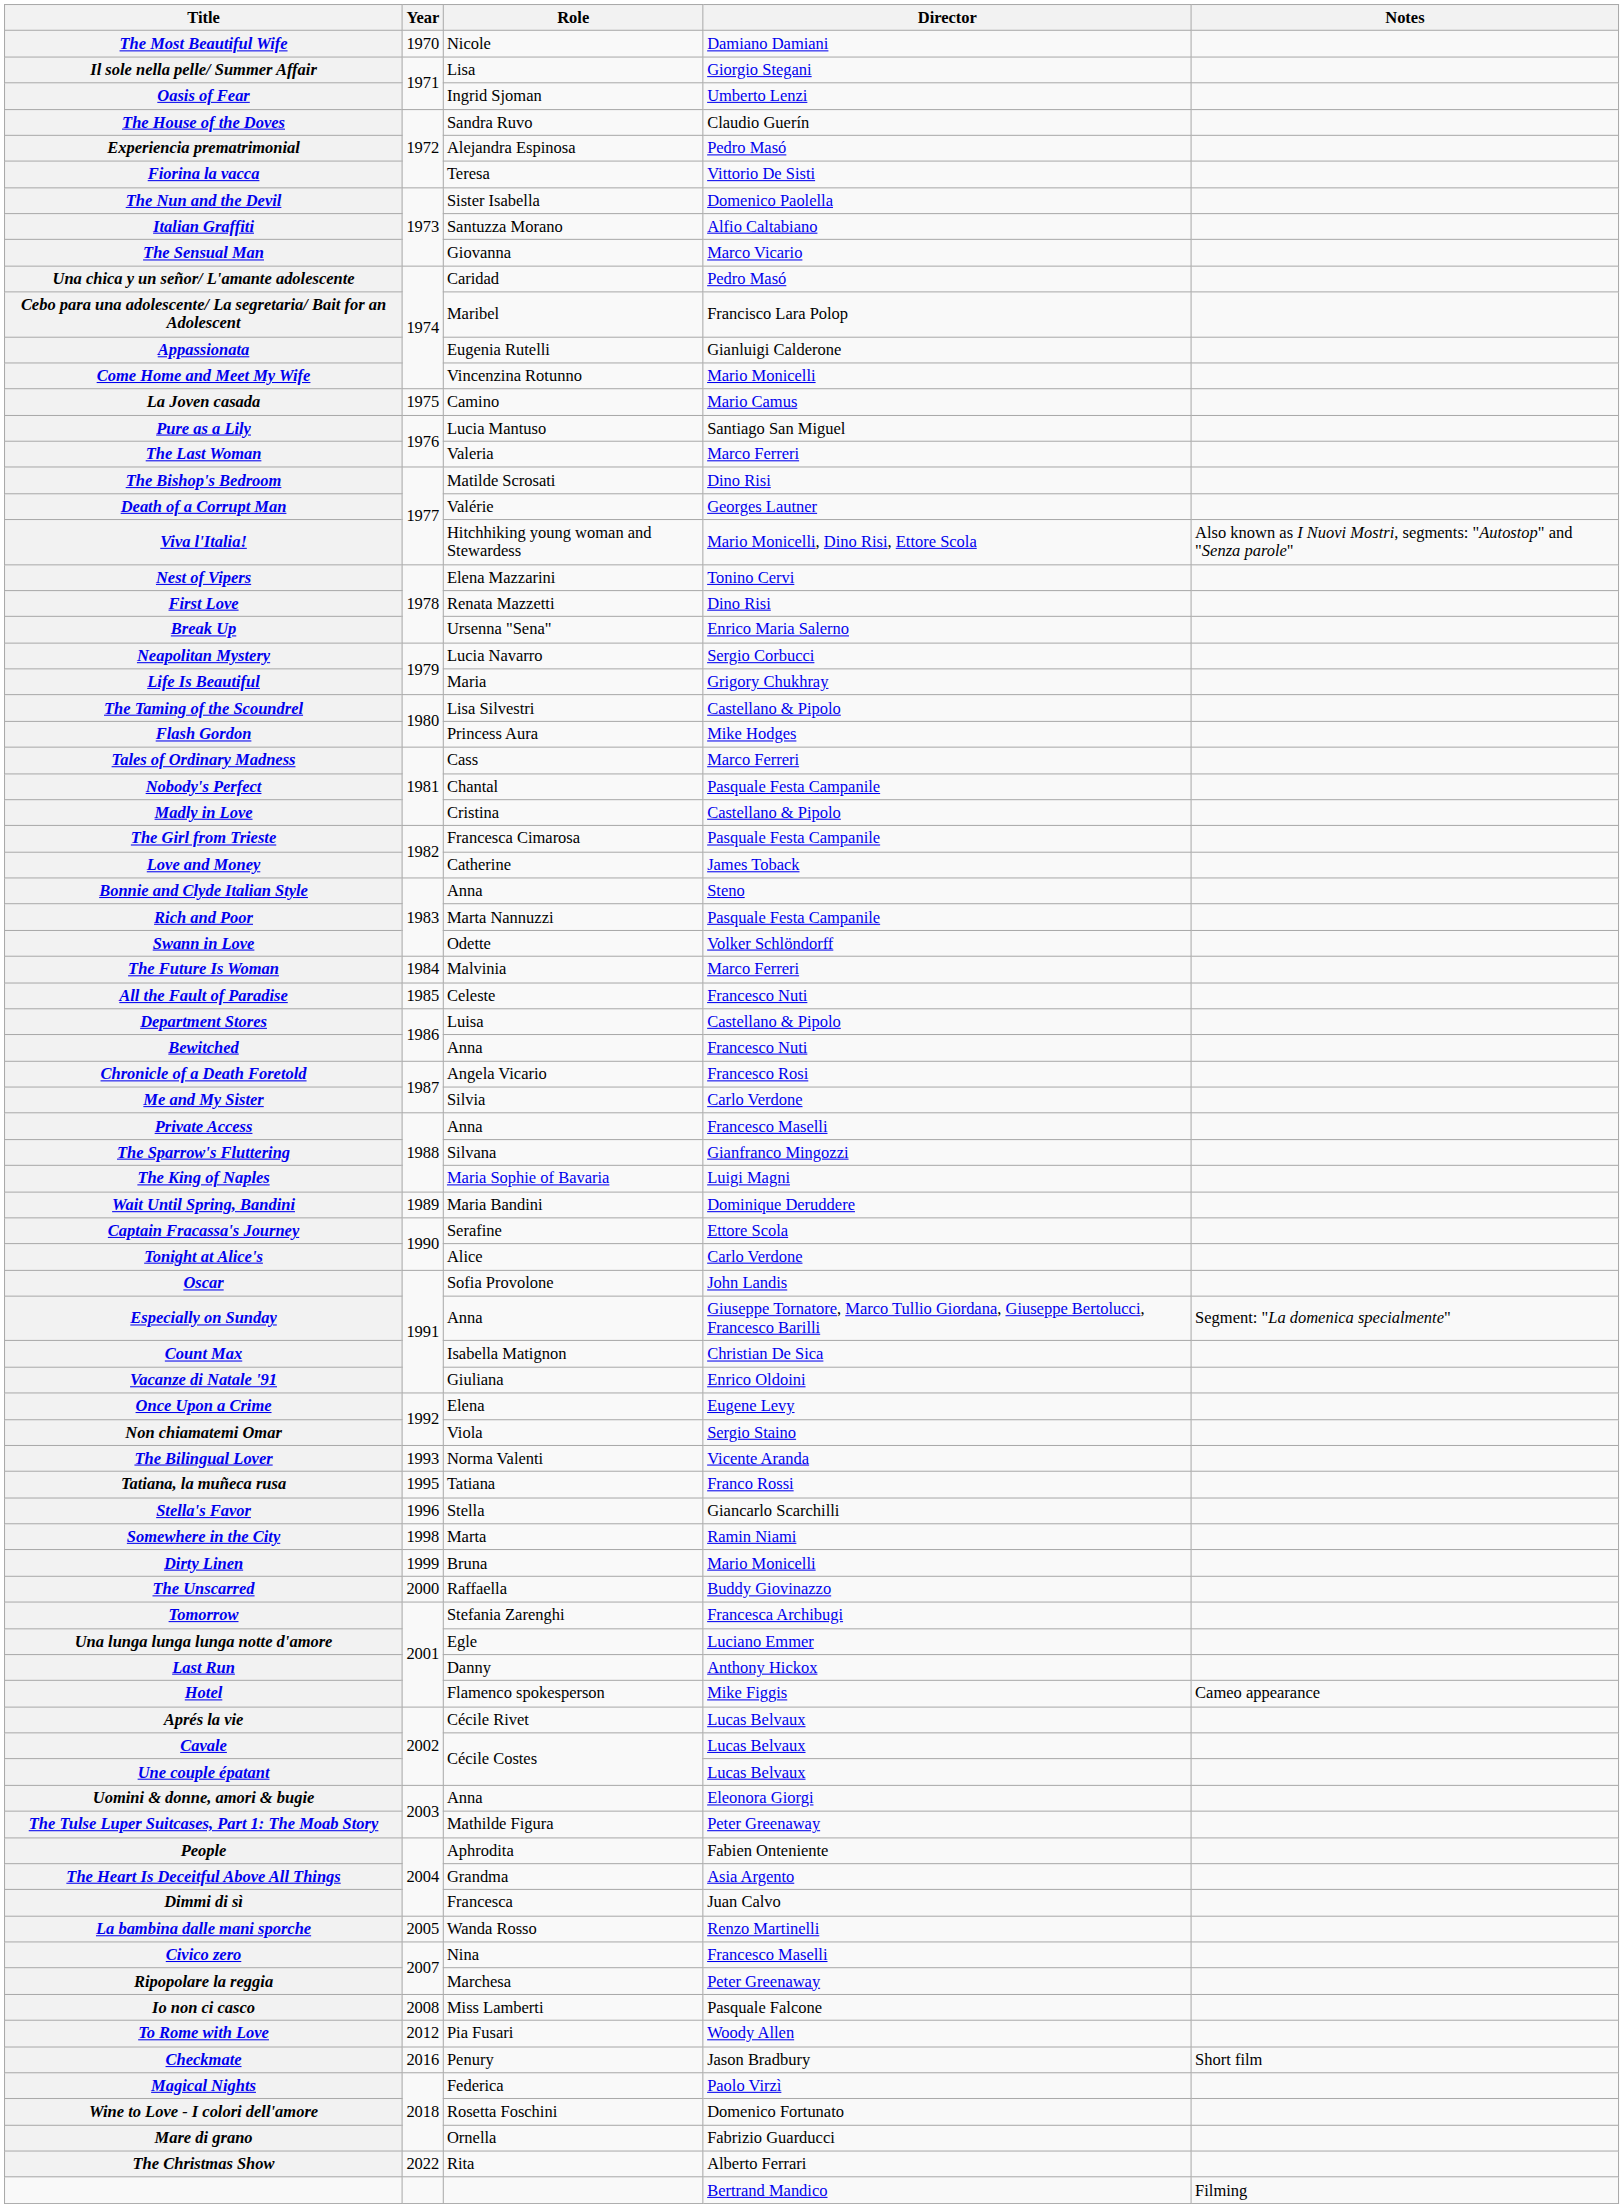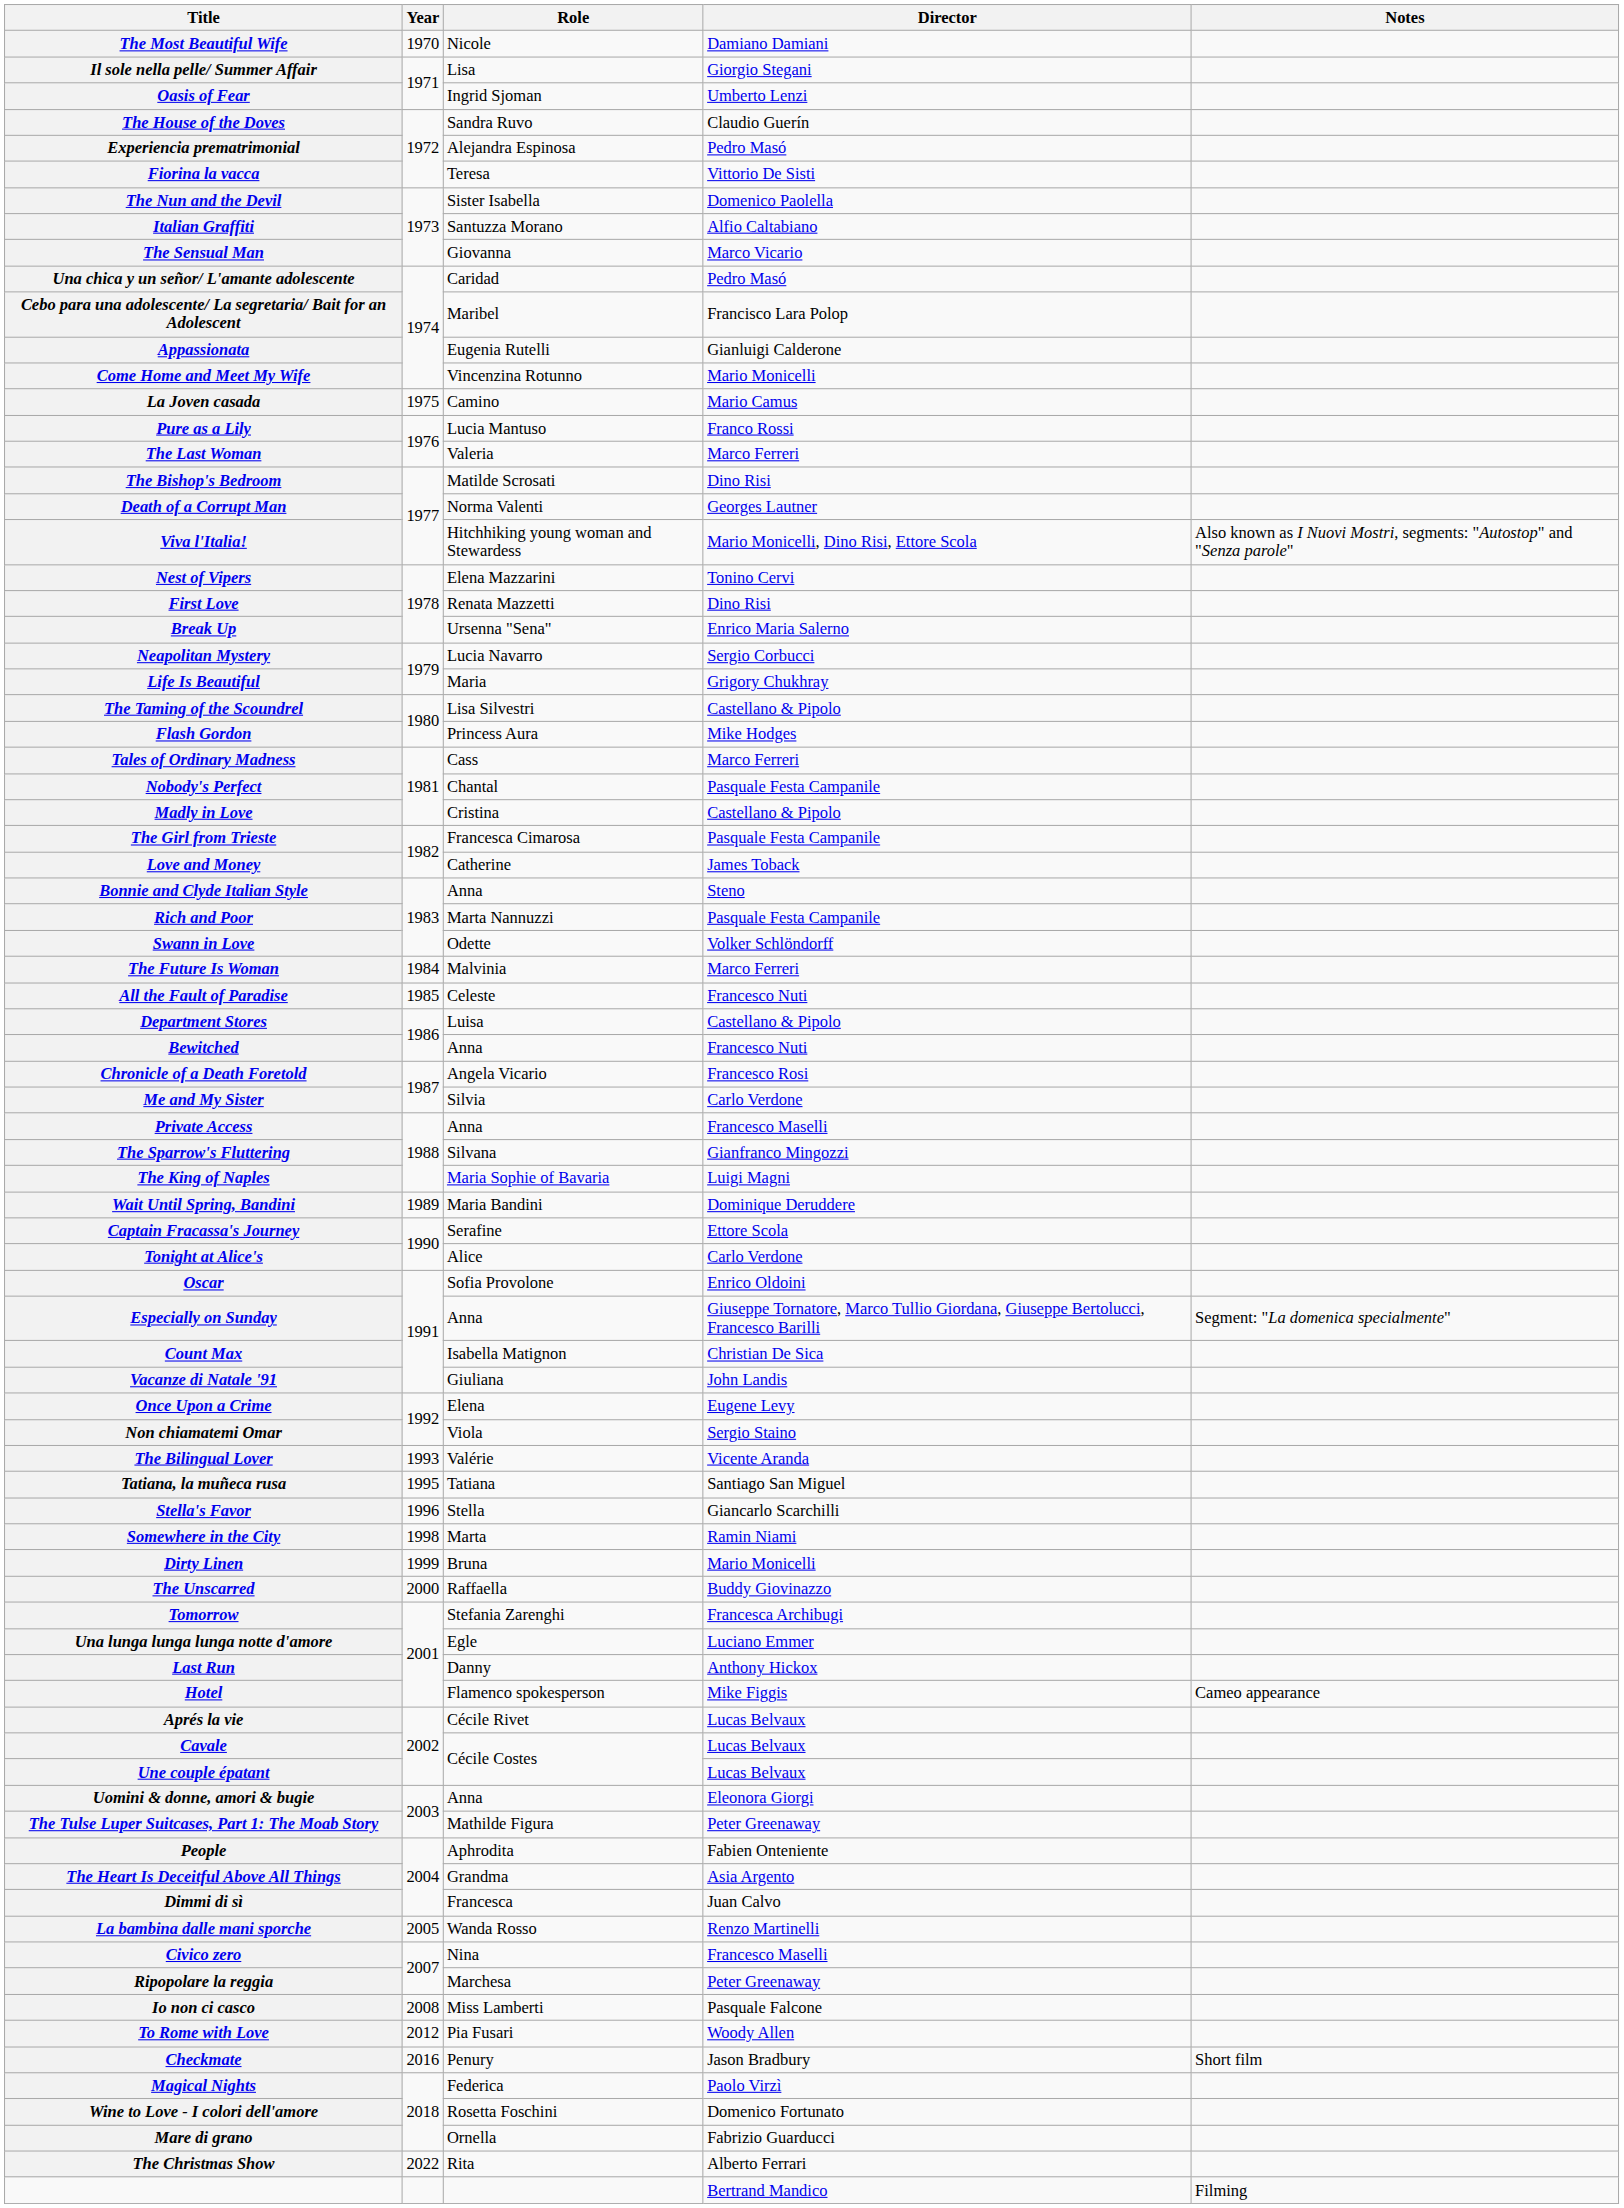Pure as a Lily | Director: Santiago San Miguel -> Franco Rossi
Death of a Corrupt Man | Role: Valérie -> Norma Valenti
Oscar | Director: John Landis -> Enrico Oldoini
Vacanze di Natale '91 | Director: Enrico Oldoini -> John Landis
The Bilingual Lover | Role: Norma Valenti -> Valérie
Tatiana, la muñeca rusa | Director: Franco Rossi -> Santiago San Miguel
